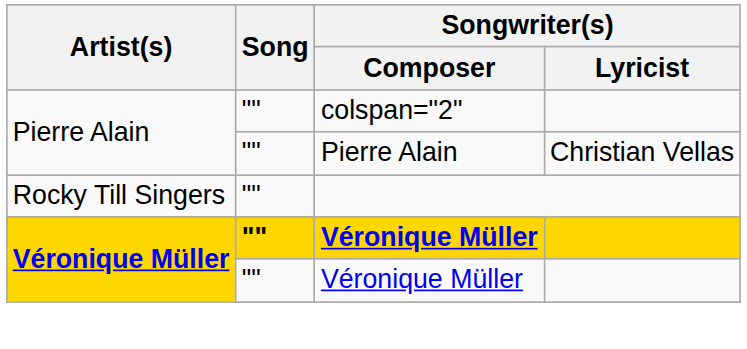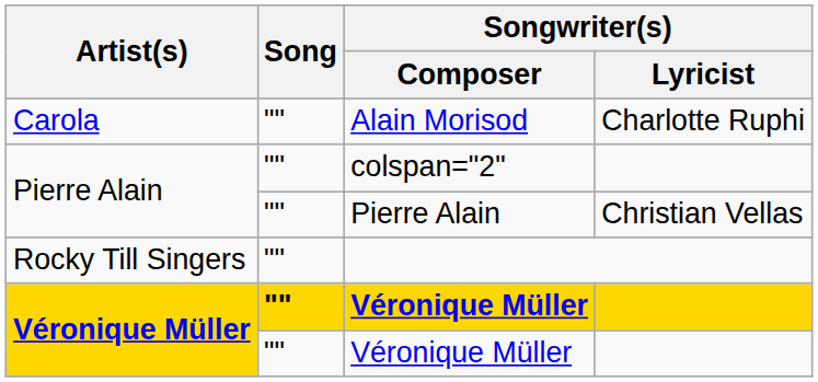+ row: Carola | "" | Alain Morisod | Charlotte Ruphi
